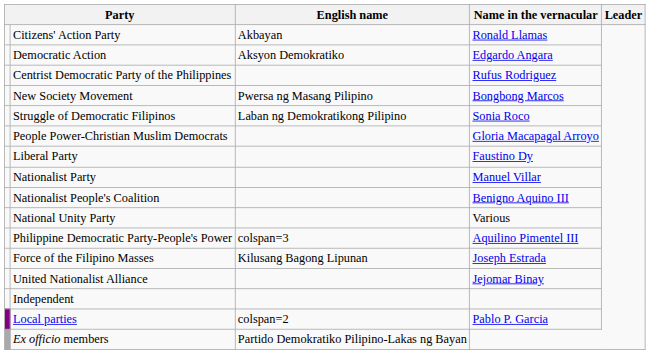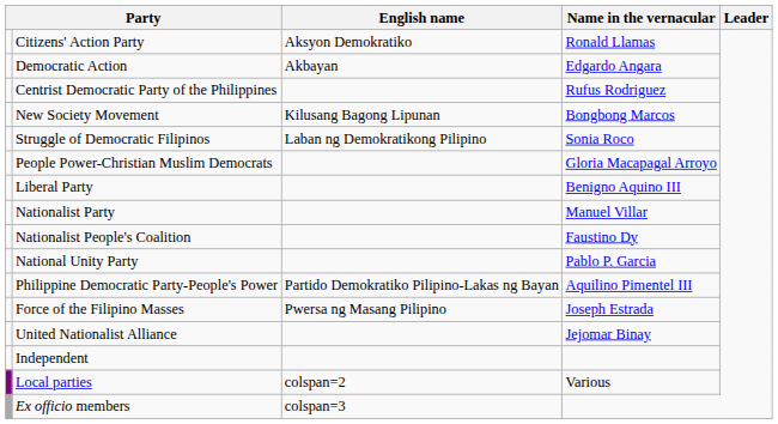Citizens' Action Party | English name: Akbayan -> Aksyon Demokratiko
Democratic Action | English name: Aksyon Demokratiko -> Akbayan
New Society Movement | English name: Pwersa ng Masang Pilipino -> Kilusang Bagong Lipunan
Liberal Party | Name in the vernacular: Faustino Dy -> Benigno Aquino III
Nationalist People's Coalition | Name in the vernacular: Benigno Aquino III -> Faustino Dy
National Unity Party | Name in the vernacular: Various -> Pablo P. Garcia
Philippine Democratic Party-People's Power | English name: colspan=3 -> Partido Demokratiko Pilipino-Lakas ng Bayan
Force of the Filipino Masses | English name: Kilusang Bagong Lipunan -> Pwersa ng Masang Pilipino
Local parties | Name in the vernacular: Pablo P. Garcia -> Various
Ex officio members | English name: Partido Demokratiko Pilipino-Lakas ng Bayan -> colspan=3
